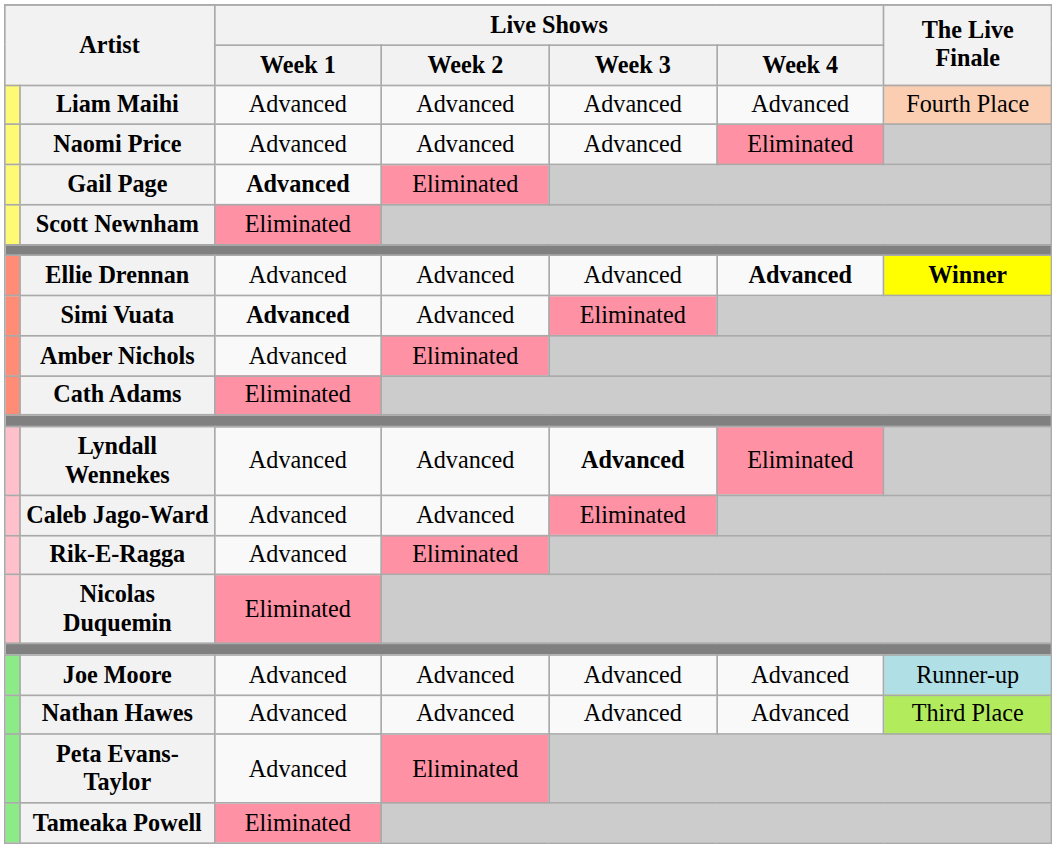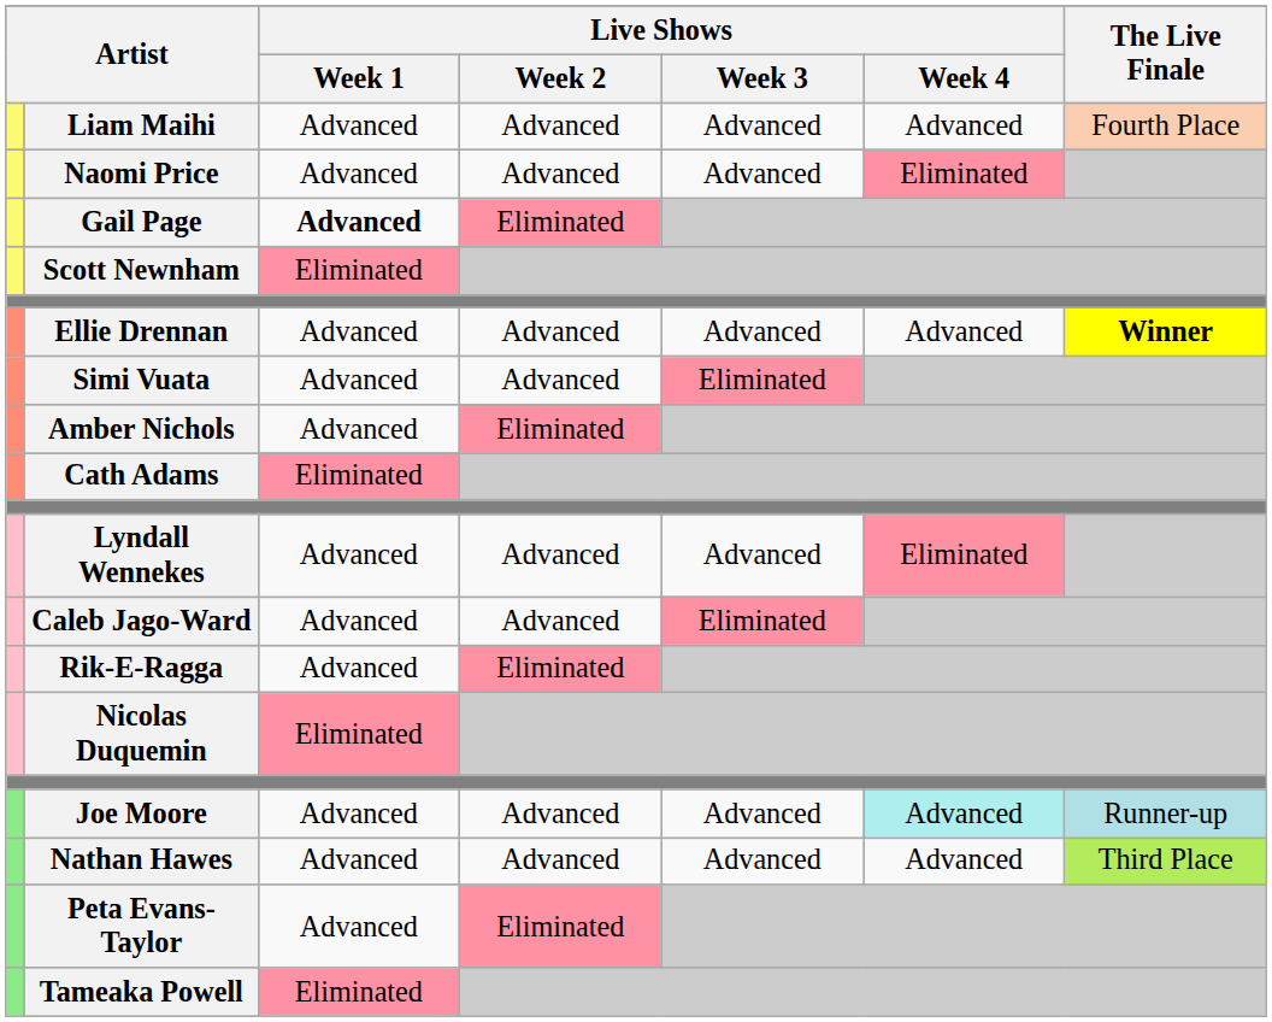Ellie Drennan | Live Shows / Week 4: bold -> normal
Simi Vuata | Live Shows / Week 1: bold -> normal
Lyndall Wennekes | Live Shows / Week 3: bold -> normal
Joe Moore | Live Shows / Week 4: no background -> paleturquoise background
